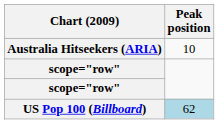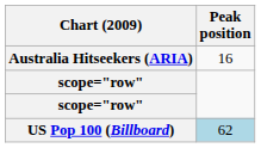Australia Hitseekers (ARIA) | Peak position: 10 -> 16
